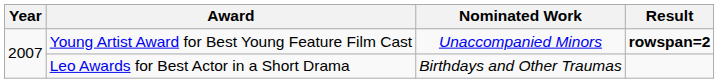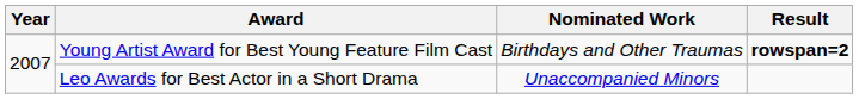Young Artist Award for Best Young Feature Film Cast | Nominated Work: Unaccompanied Minors -> Birthdays and Other Traumas
Leo Awards for Best Actor in a Short Drama | Nominated Work: Birthdays and Other Traumas -> Unaccompanied Minors
